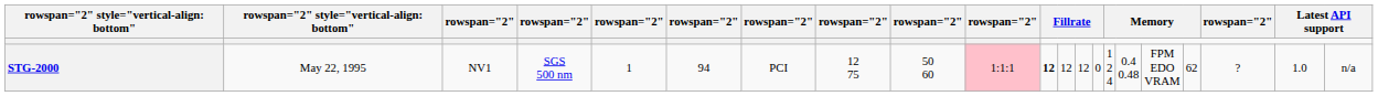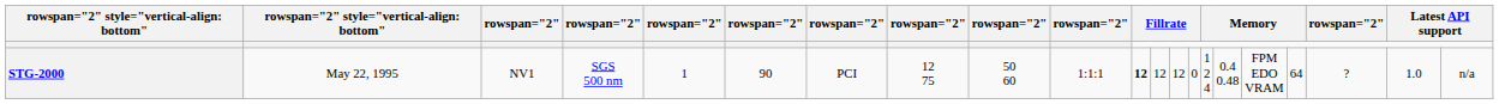STG-2000 | column 6: 94 -> 90
STG-2000 | column 10: pink background -> no background
STG-2000 | column 18: 62 -> 64
